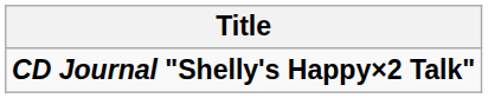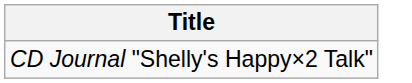row 2 | column 1: bold -> normal
